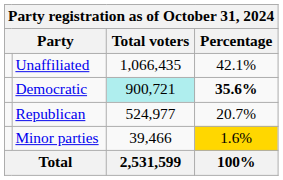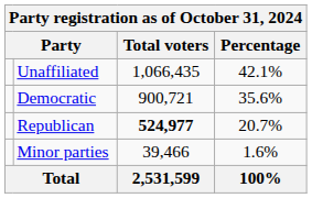Democratic | Total voters: paleturquoise background -> no background
Democratic | Percentage: bold -> normal
Republican | Total voters: normal -> bold
Minor parties | Percentage: gold background -> no background
